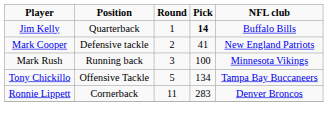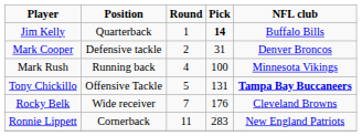Mark Cooper | Pick: 41 -> 31
Mark Cooper | NFL club: New England Patriots -> Denver Broncos
Mark Rush | Round: 3 -> 4
Tony Chickillo | Pick: 134 -> 131
Tony Chickillo | NFL club: normal -> bold
+ row: Rocky Belk | Wide receiver | 7 | 176 | Cleveland Browns
Ronnie Lippett | NFL club: Denver Broncos -> New England Patriots
